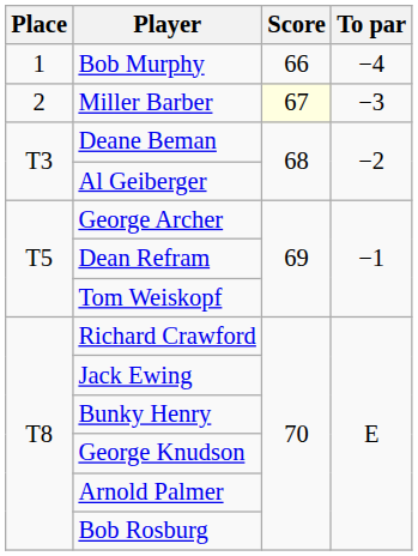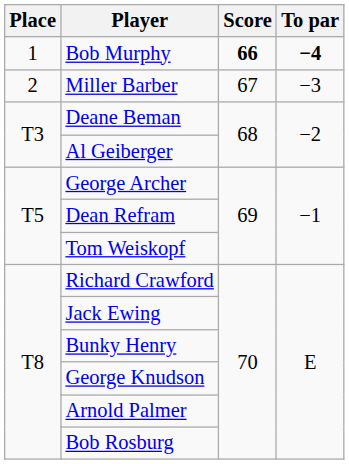Bob Murphy | Score: normal -> bold
Bob Murphy | To par: normal -> bold
Miller Barber | Score: lightyellow background -> no background
